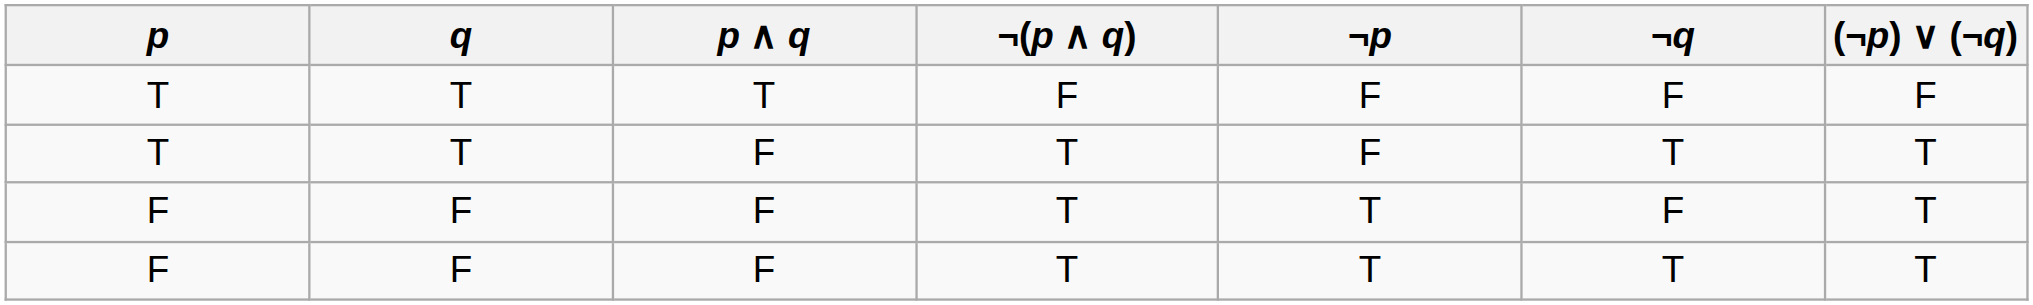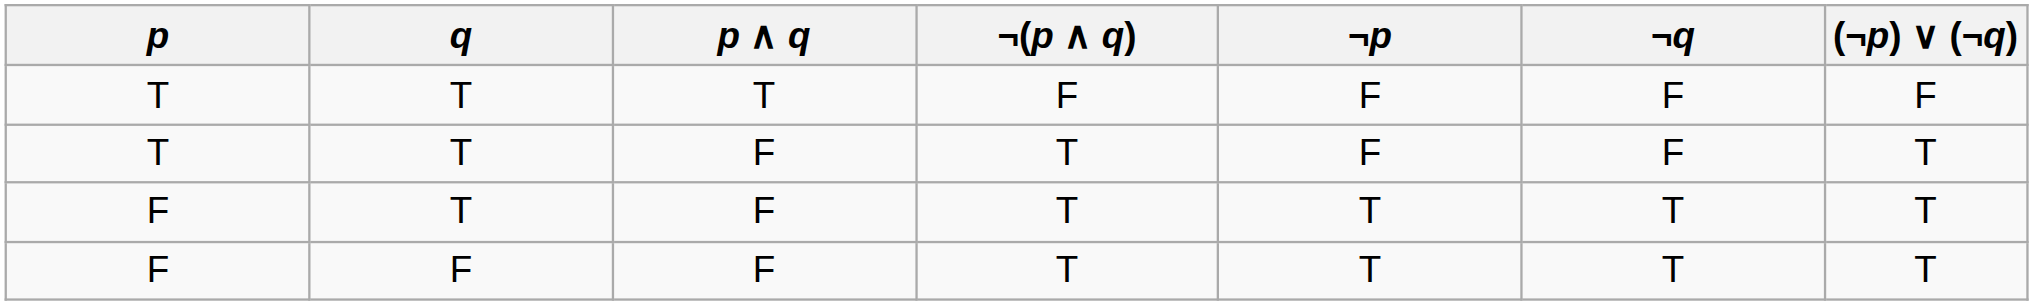row 3 | ¬q: T -> F
row 4 | q: F -> T
row 4 | ¬q: F -> T
